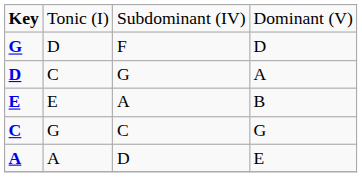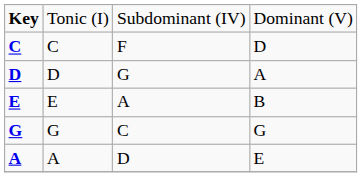row 2 | column 1: G -> C
row 2 | column 2: D -> C
row 3 | column 2: C -> D
row 5 | column 1: C -> G
